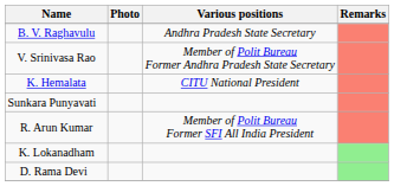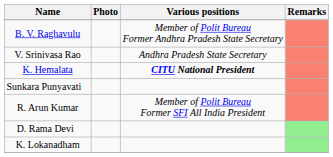B. V. Raghavulu | Various positions: Andhra Pradesh State Secretary -> Member of Polit Bureau Former Andhra Pradesh State Secretary
V. Srinivasa Rao | Various positions: Member of Polit Bureau Former Andhra Pradesh State Secretary -> Andhra Pradesh State Secretary
K. Hemalata | Various positions: normal -> bold
rows swapped: K. Lokanadham <-> D. Rama Devi
